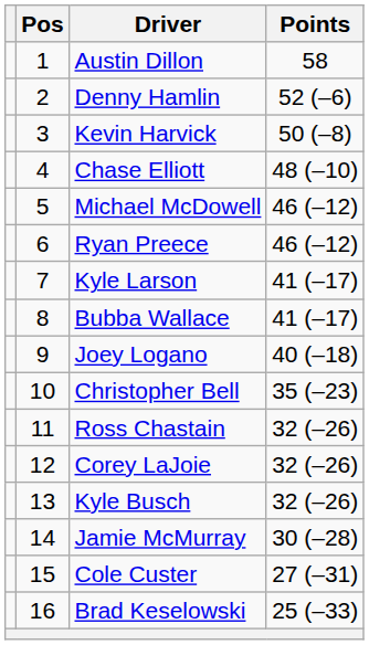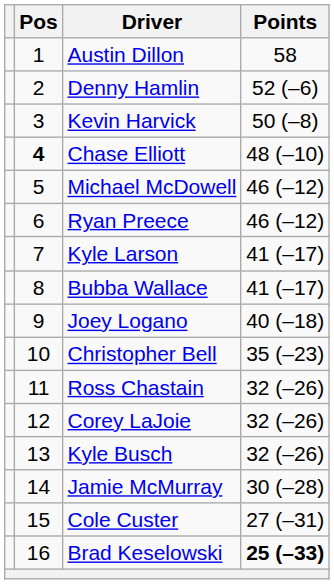Chase Elliott | Pos: normal -> bold
Brad Keselowski | Points: normal -> bold
